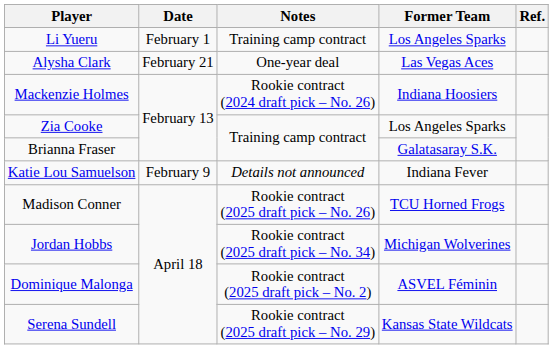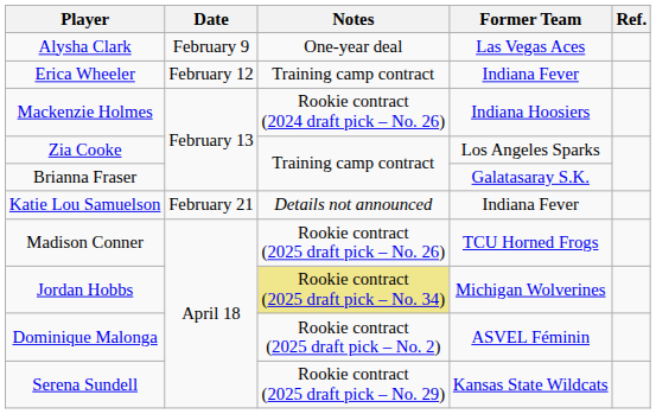- row: Li Yueru | February 1 | Training camp contract | Los Angeles Sparks
Alysha Clark | Date: February 21 -> February 9
+ row: Erica Wheeler | February 12 | Training camp contract | Indiana Fever
Katie Lou Samuelson | Date: February 9 -> February 21
Jordan Hobbs | Notes: no background -> khaki background
